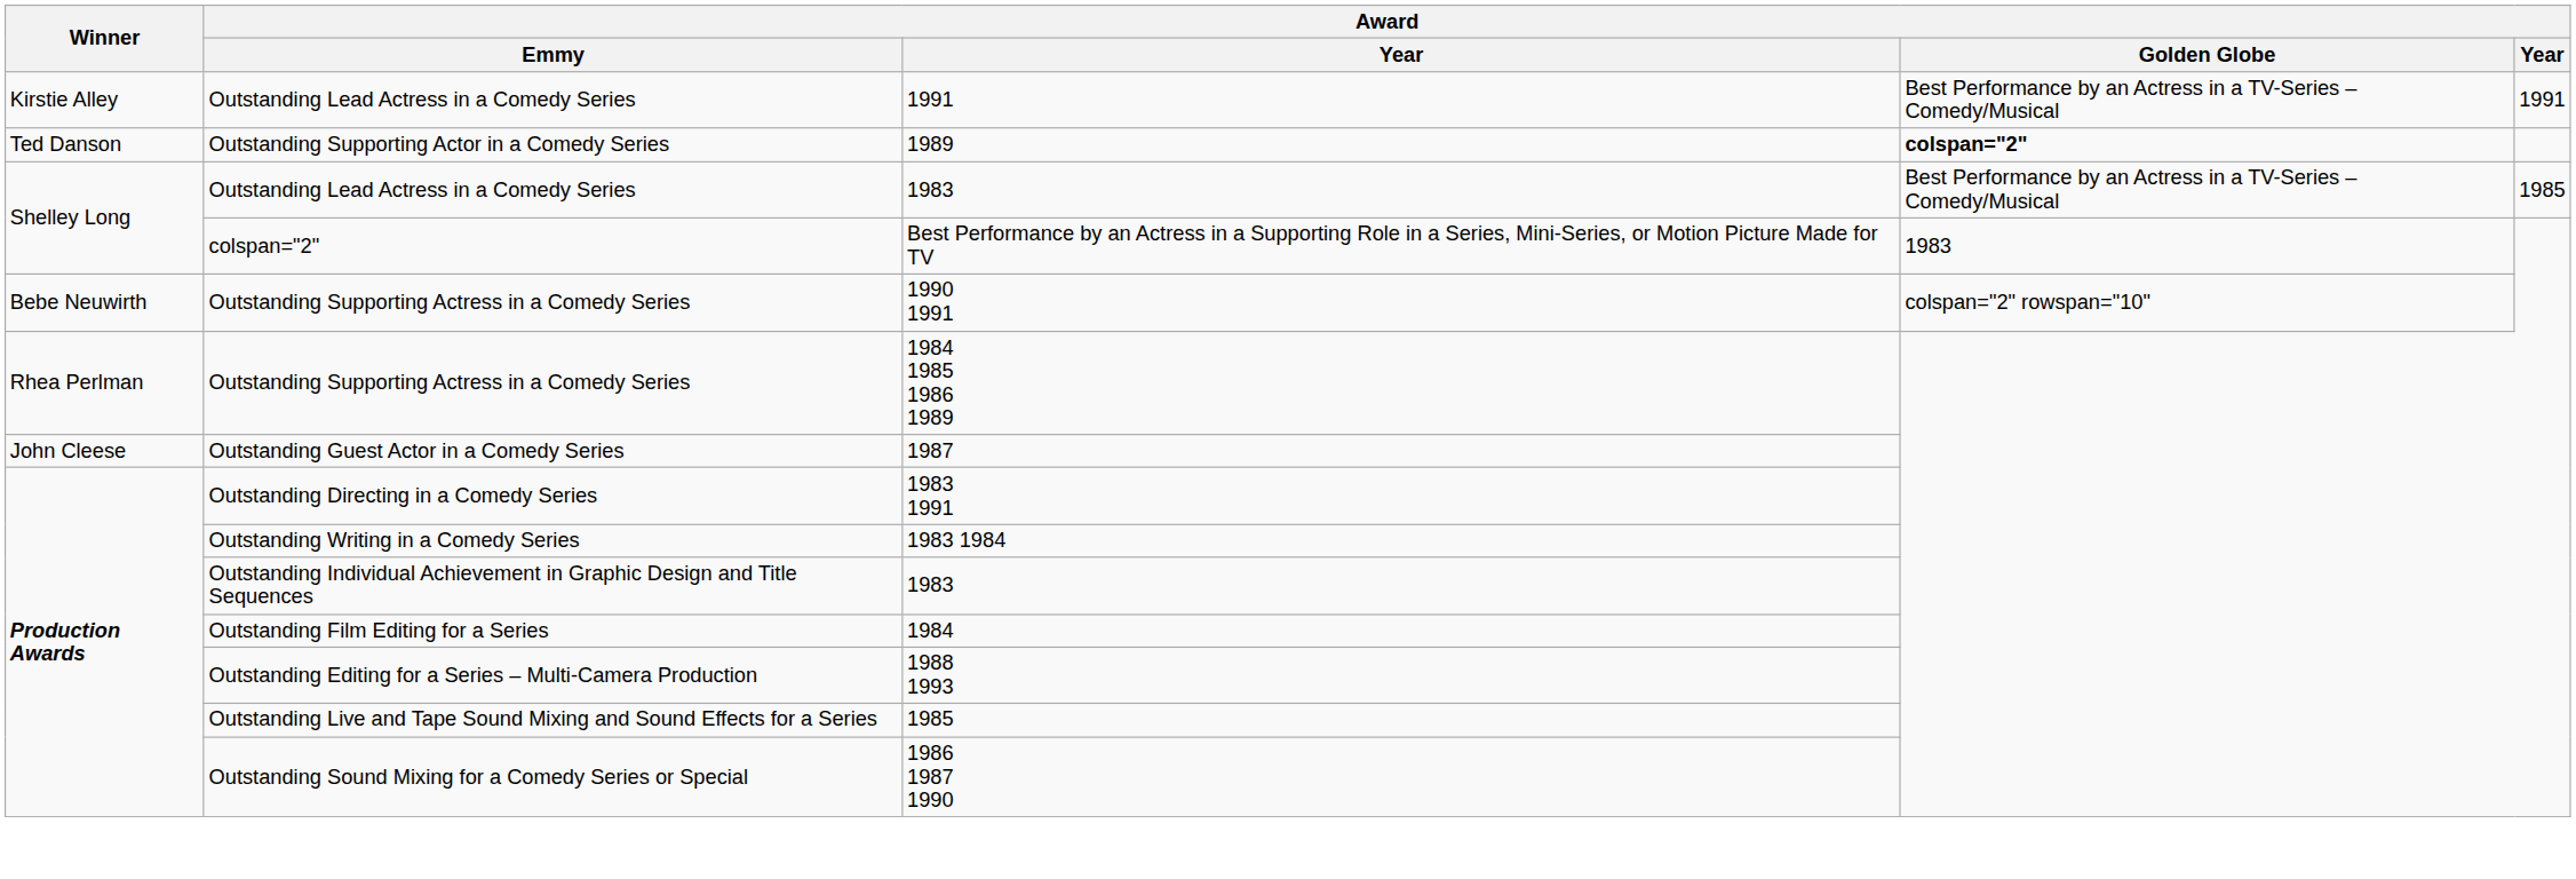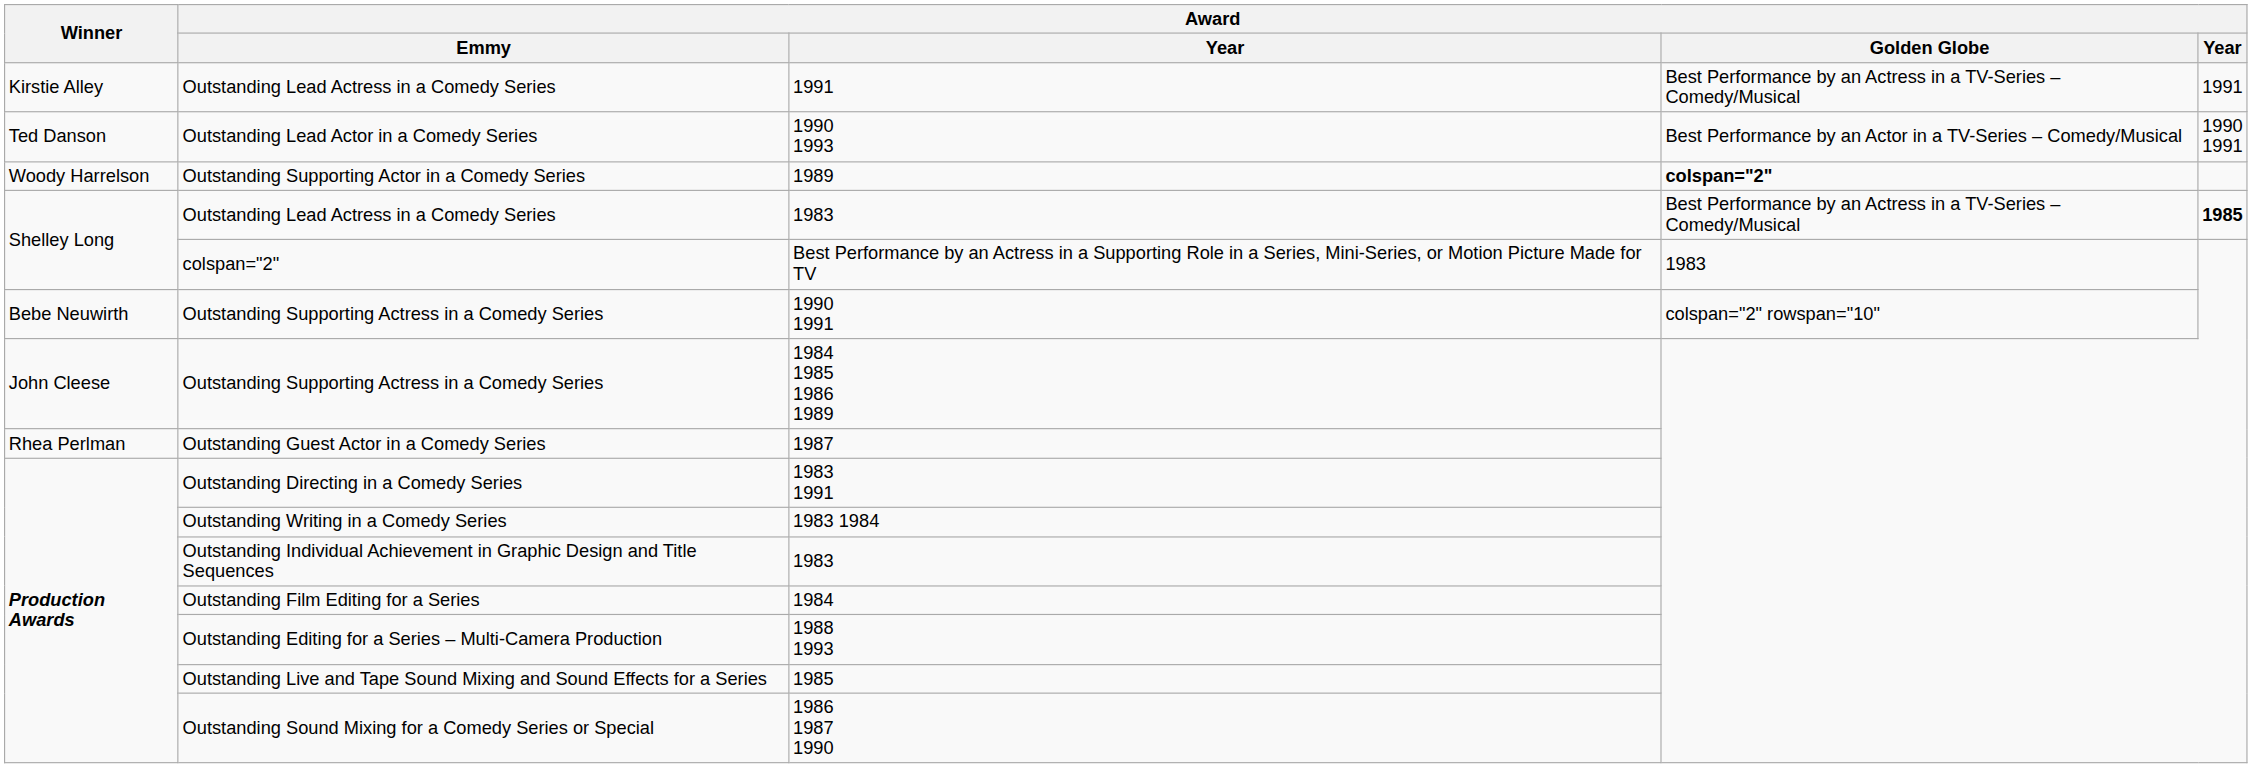+ row: Ted Danson | Outstanding Lead Actor in a Comedy Series | 1990 1993 | Best Performance by an Actor in a TV-Series – Comedy/Musical | 1990 1991
1989 | Winner: Ted Danson -> Woody Harrelson
Outstanding Lead Actress in a Comedy Series / 1983 | column 5: normal -> bold
1984 1985 1986 1989 | Winner: Rhea Perlman -> John Cleese
1987 | Winner: John Cleese -> Rhea Perlman
